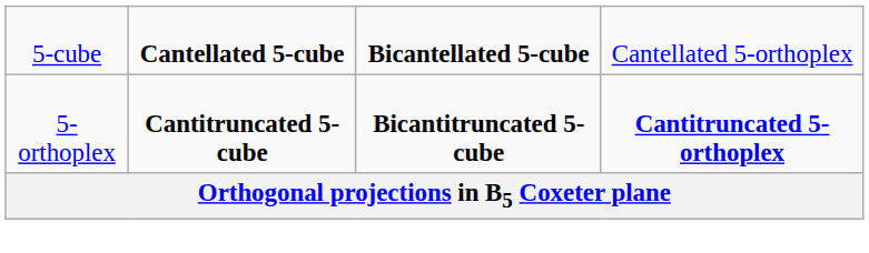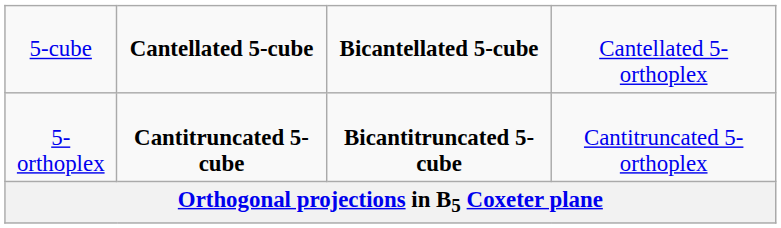5-orthoplex | column 4: bold -> normal
